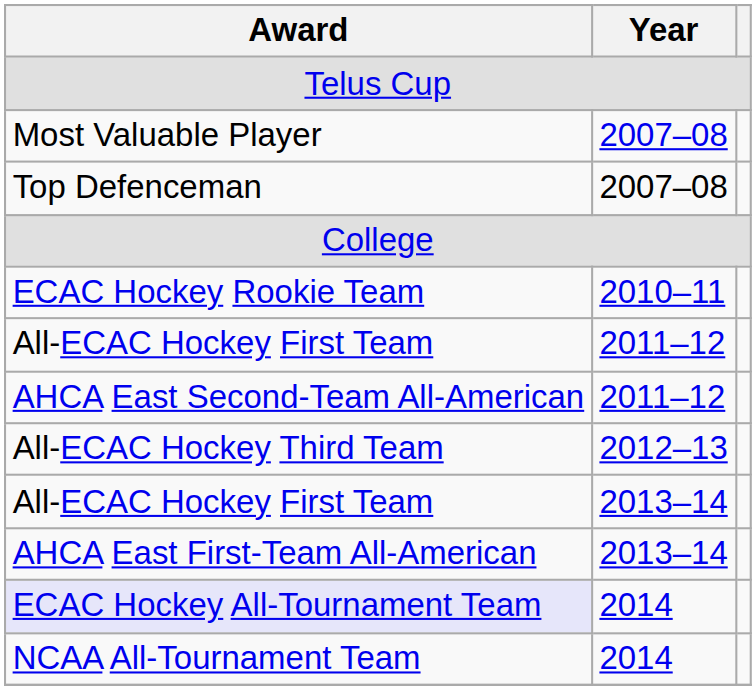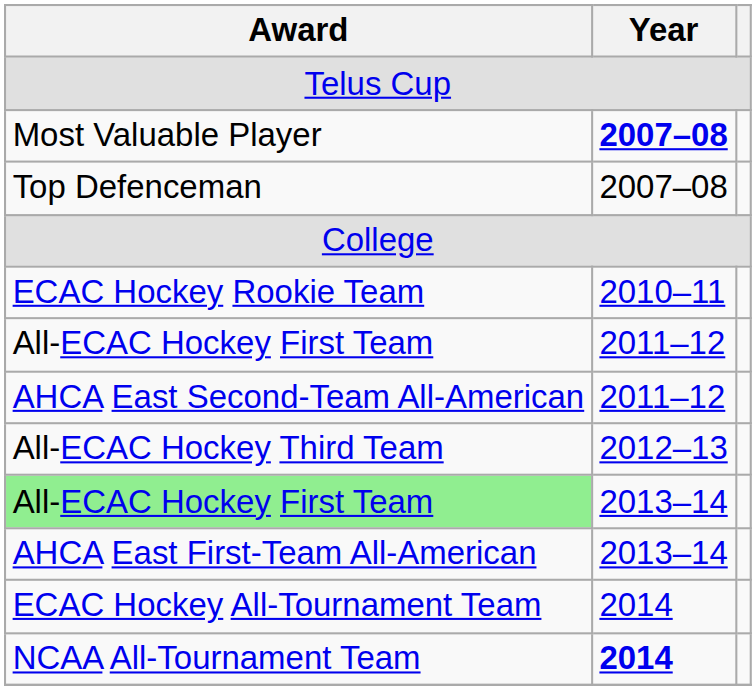Most Valuable Player | Year: normal -> bold
All-ECAC Hockey First Team / 2013–14 | Award: no background -> lightgreen background
ECAC Hockey All-Tournament Team | Award: lavender background -> no background
NCAA All-Tournament Team | Year: normal -> bold
